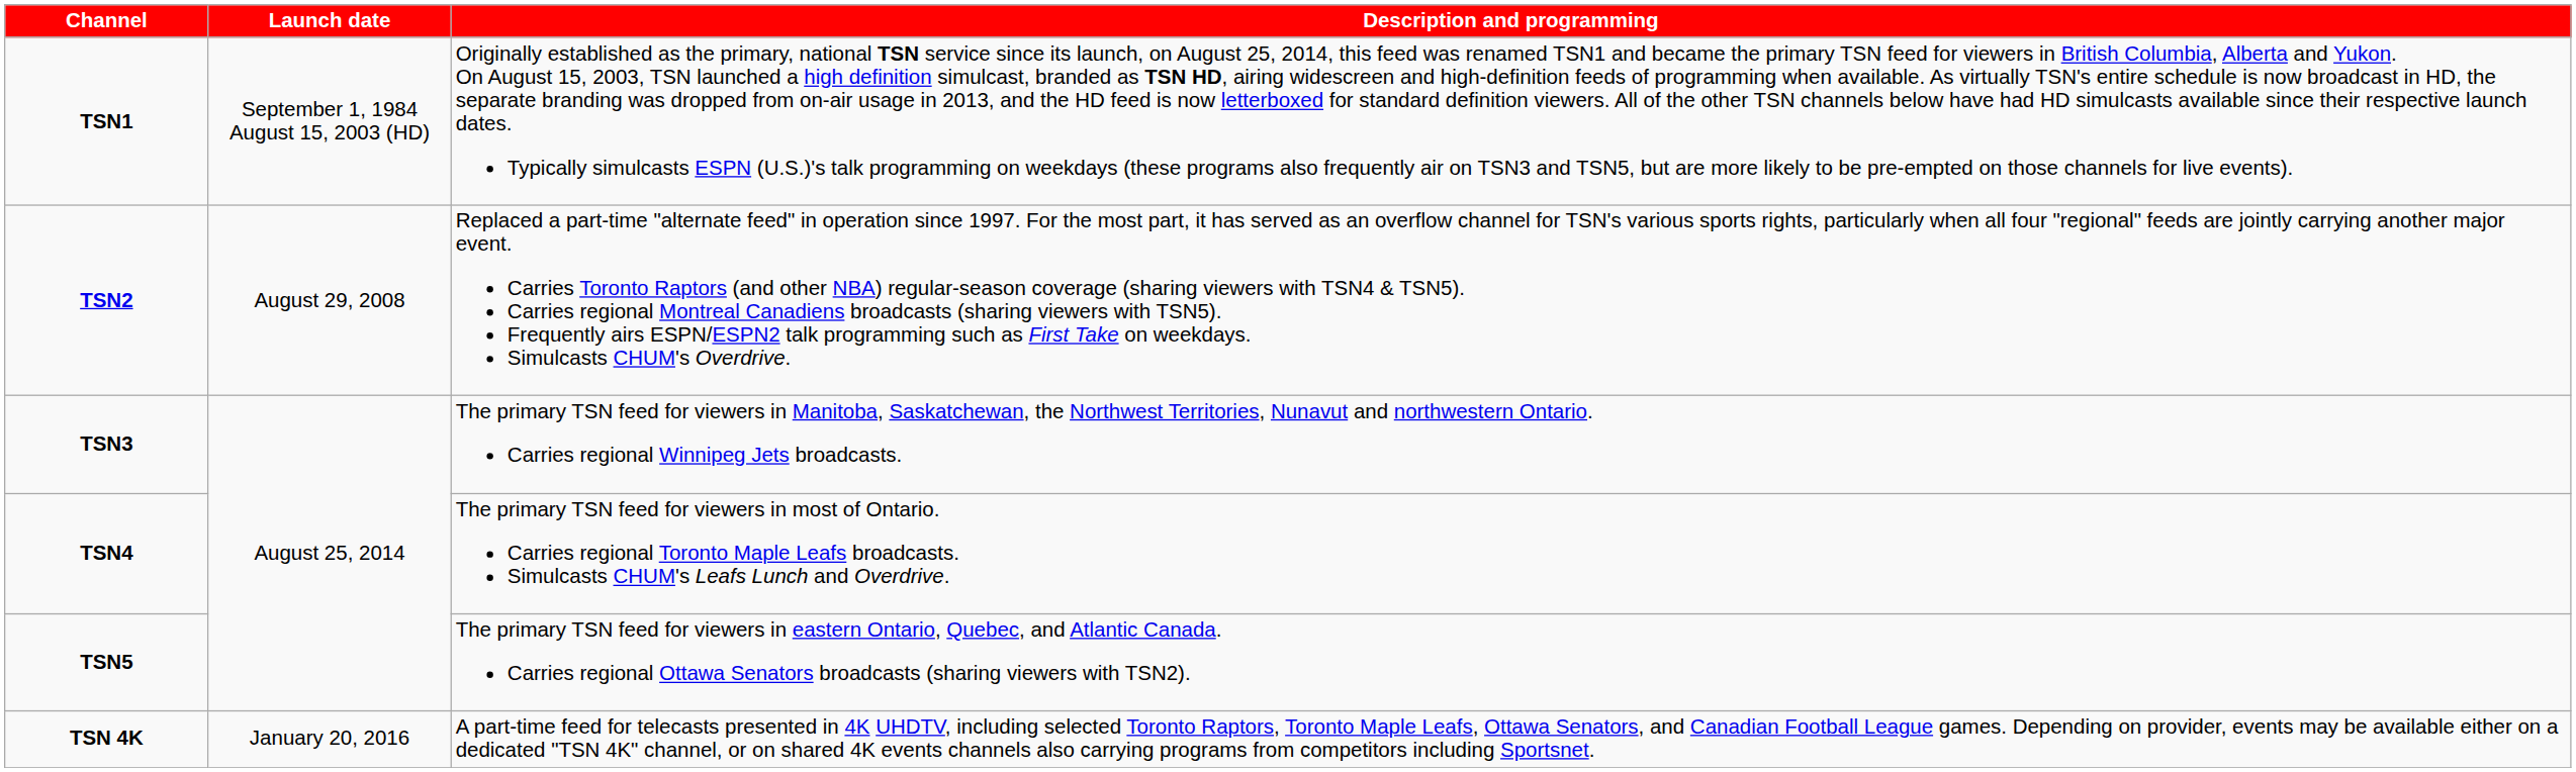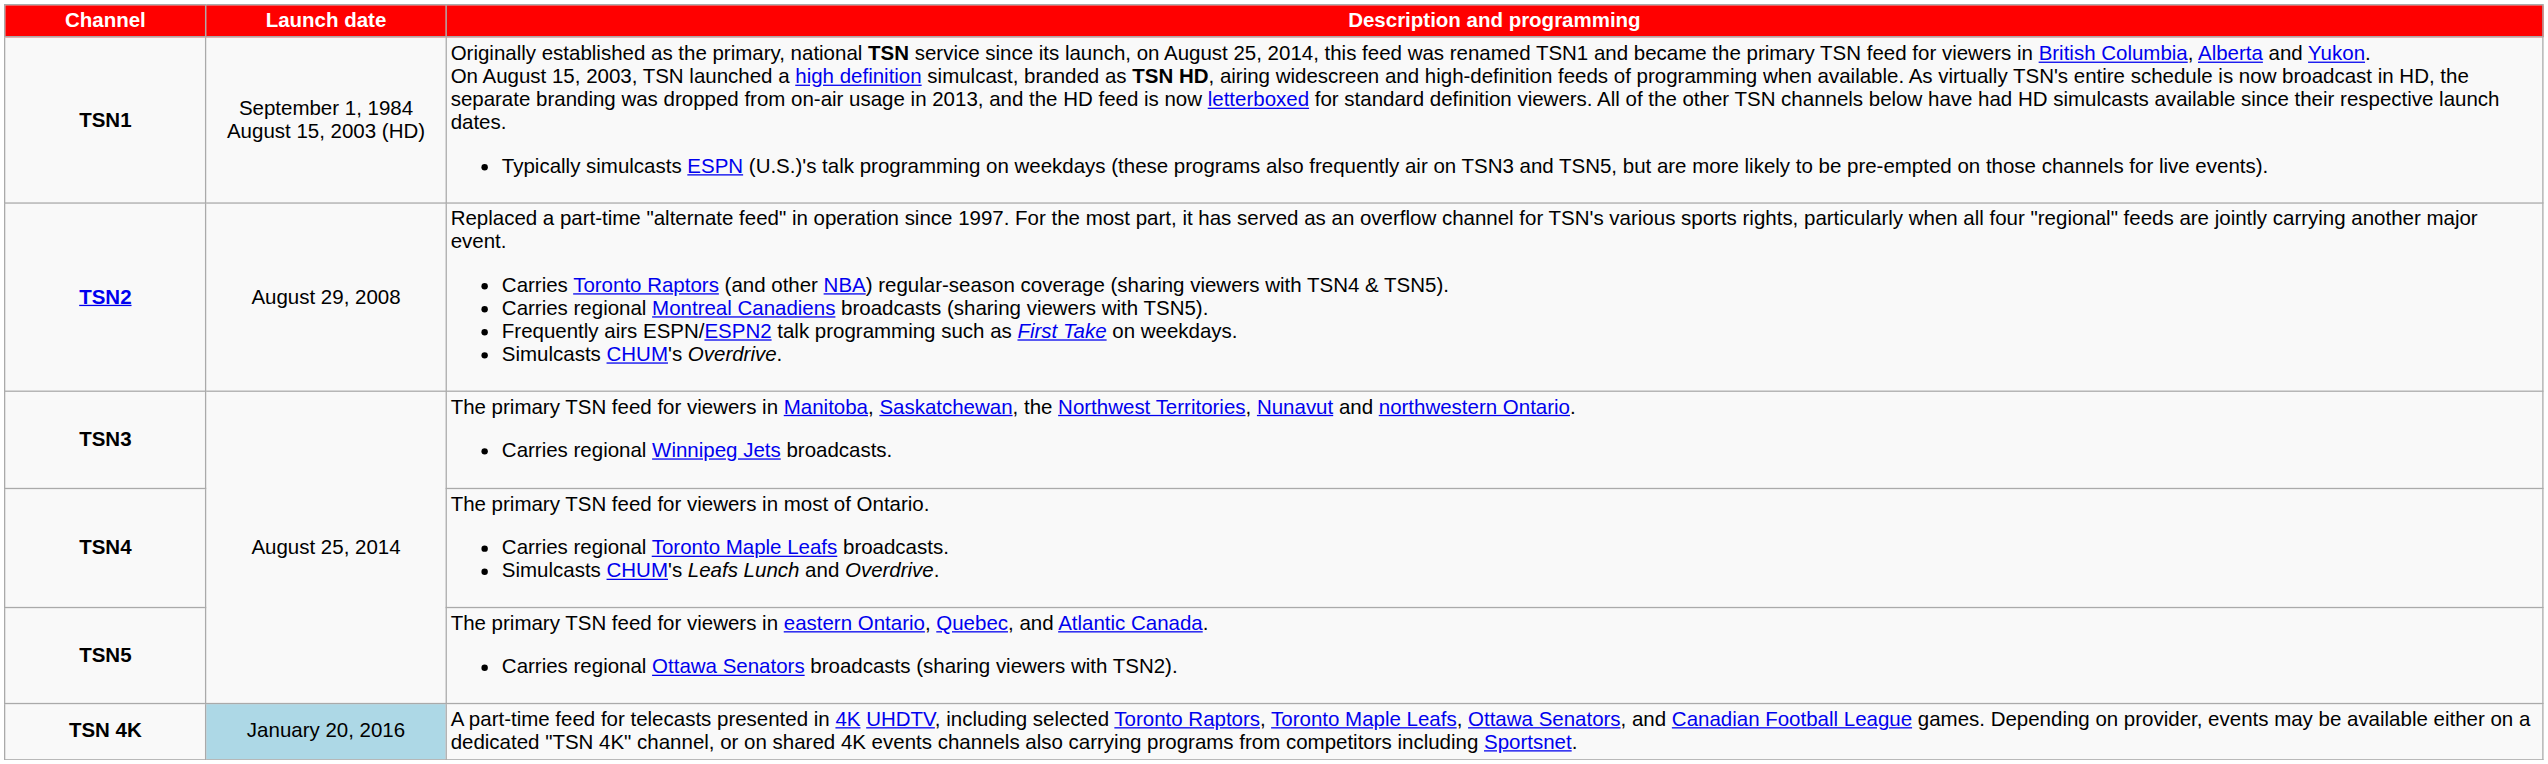TSN 4K | Launch date: no background -> lightblue background
